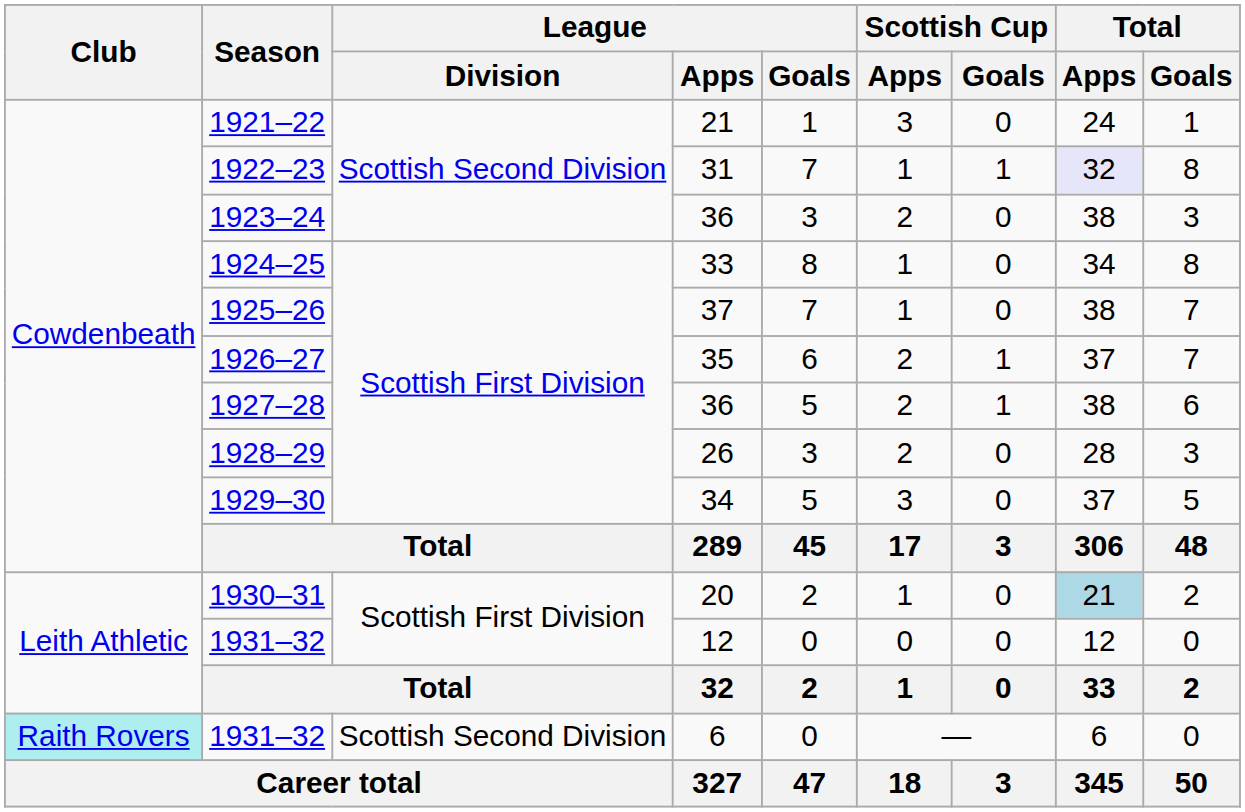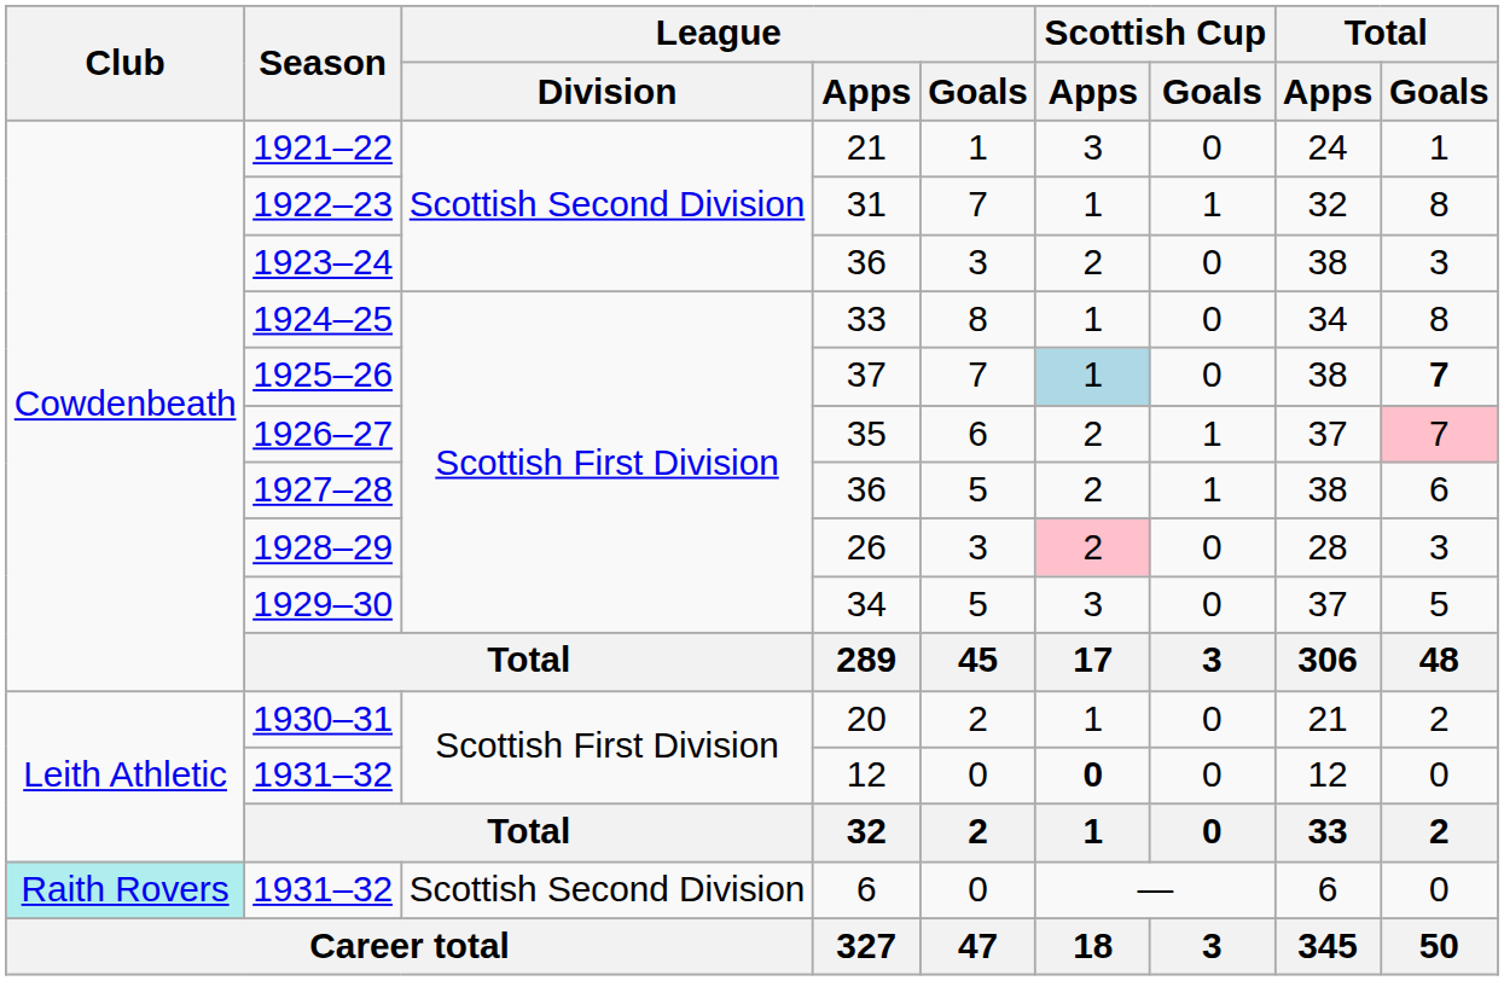1922–23 | Total / Apps: lavender background -> no background
1925–26 | Scottish Cup / Apps: no background -> lightblue background
1925–26 | Total / Goals: normal -> bold
1926–27 | Total / Goals: no background -> pink background
1928–29 | Scottish Cup / Apps: no background -> pink background
1930–31 | Total / Apps: lightblue background -> no background
1931–32 / 12 | Scottish Cup / Apps: normal -> bold
